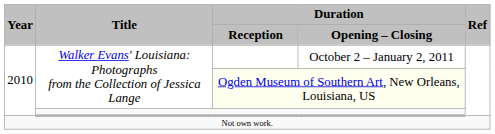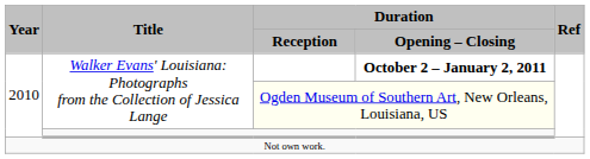October 2 – January 2, 2011 | Duration / Opening – Closing: normal -> bold
